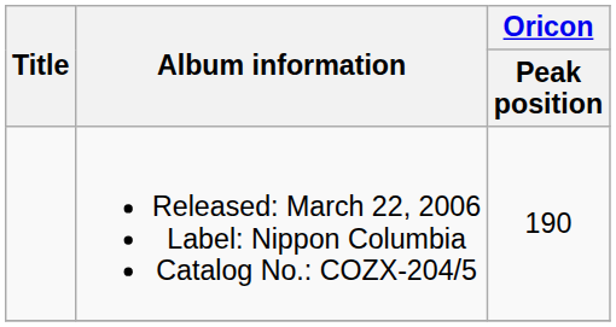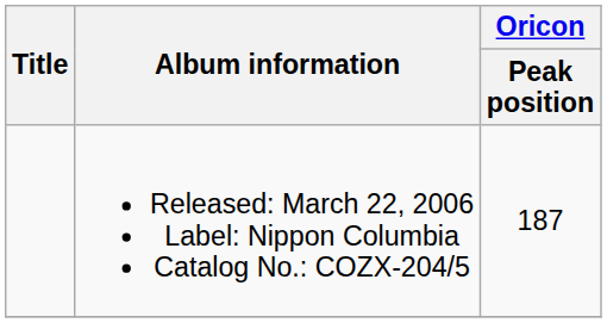row 3 | Oricon / Peak position: 190 -> 187
